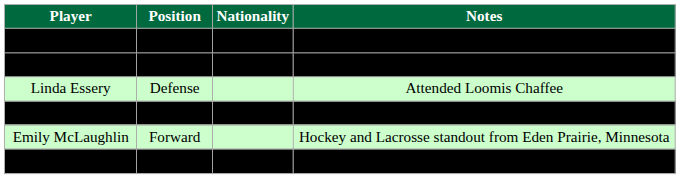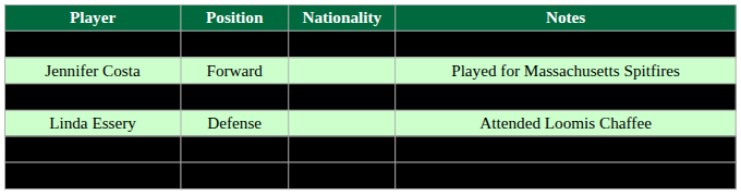+ row: Jennifer Costa | Forward | Played for Massachusetts Spitfires
- row: Emily McLaughlin | Forward | Hockey and Lacrosse standout from Eden Prairie, Minnesota
Kayla Wormsbecher | Position: normal -> bold
